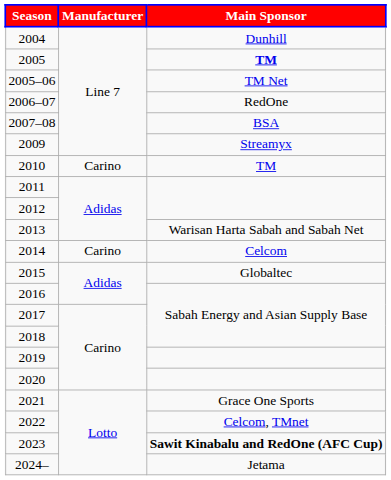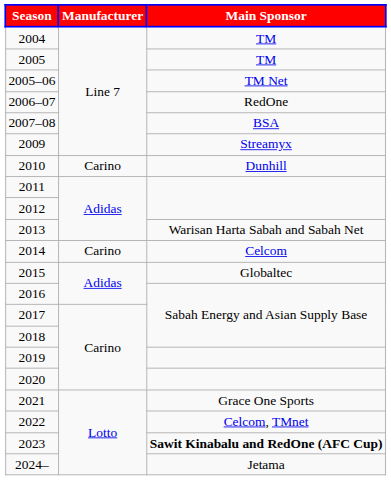2004 | Main Sponsor: Dunhill -> TM
2005 | Main Sponsor: bold -> normal
2010 | Main Sponsor: TM -> Dunhill
